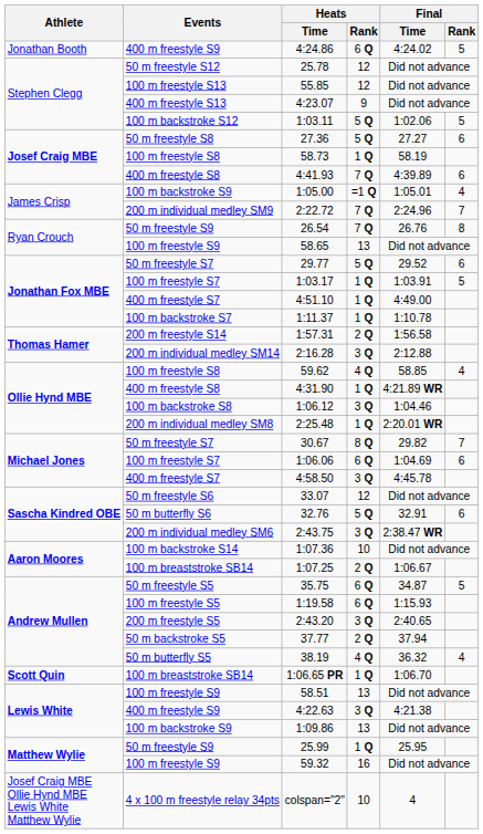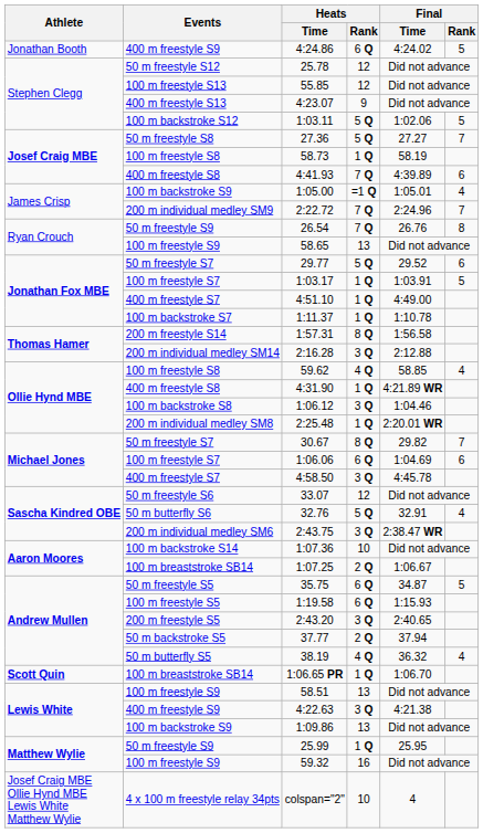27.36 | Final / Rank: 6 -> 7
1:57.31 | Heats / Rank: 2 Q -> 8 Q
32.76 | Final / Rank: 6 -> 4
